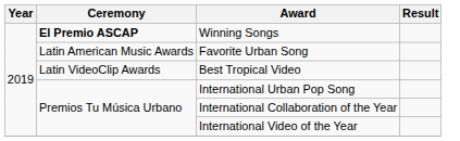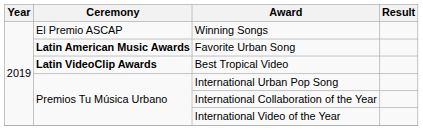Winning Songs | Ceremony: bold -> normal
Favorite Urban Song | Ceremony: normal -> bold
Best Tropical Video | Ceremony: normal -> bold
